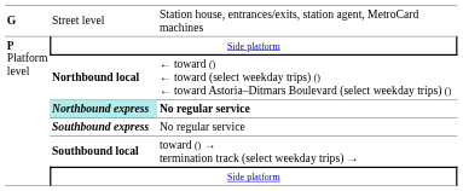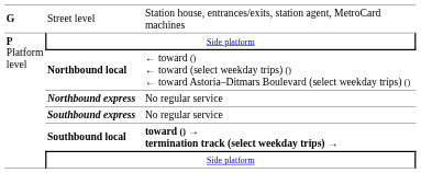Northbound express | column 2: paleturquoise background -> no background
Northbound express | column 3: bold -> normal
Southbound local | column 3: normal -> bold
